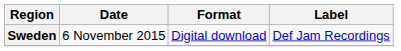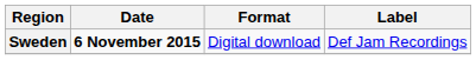Sweden | Date: normal -> bold
